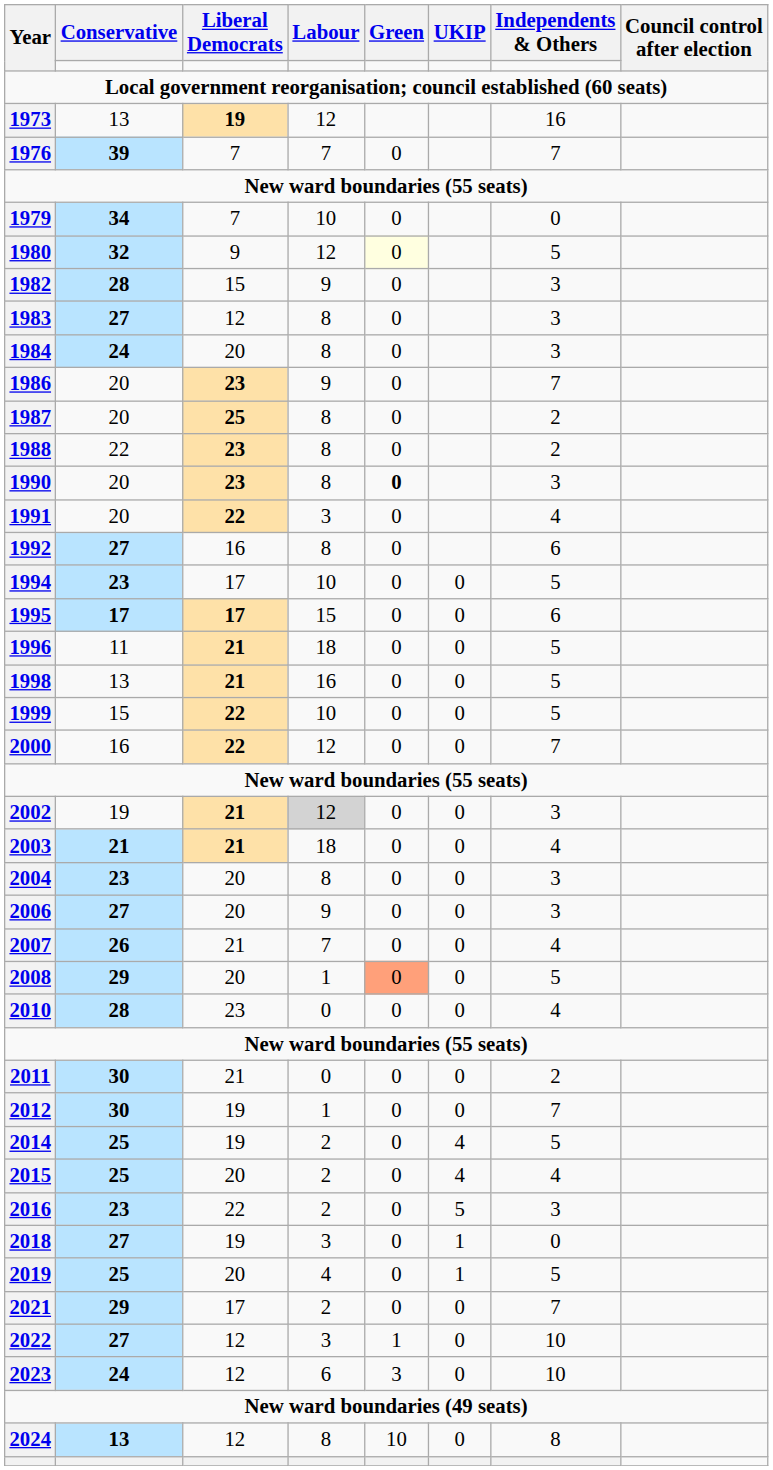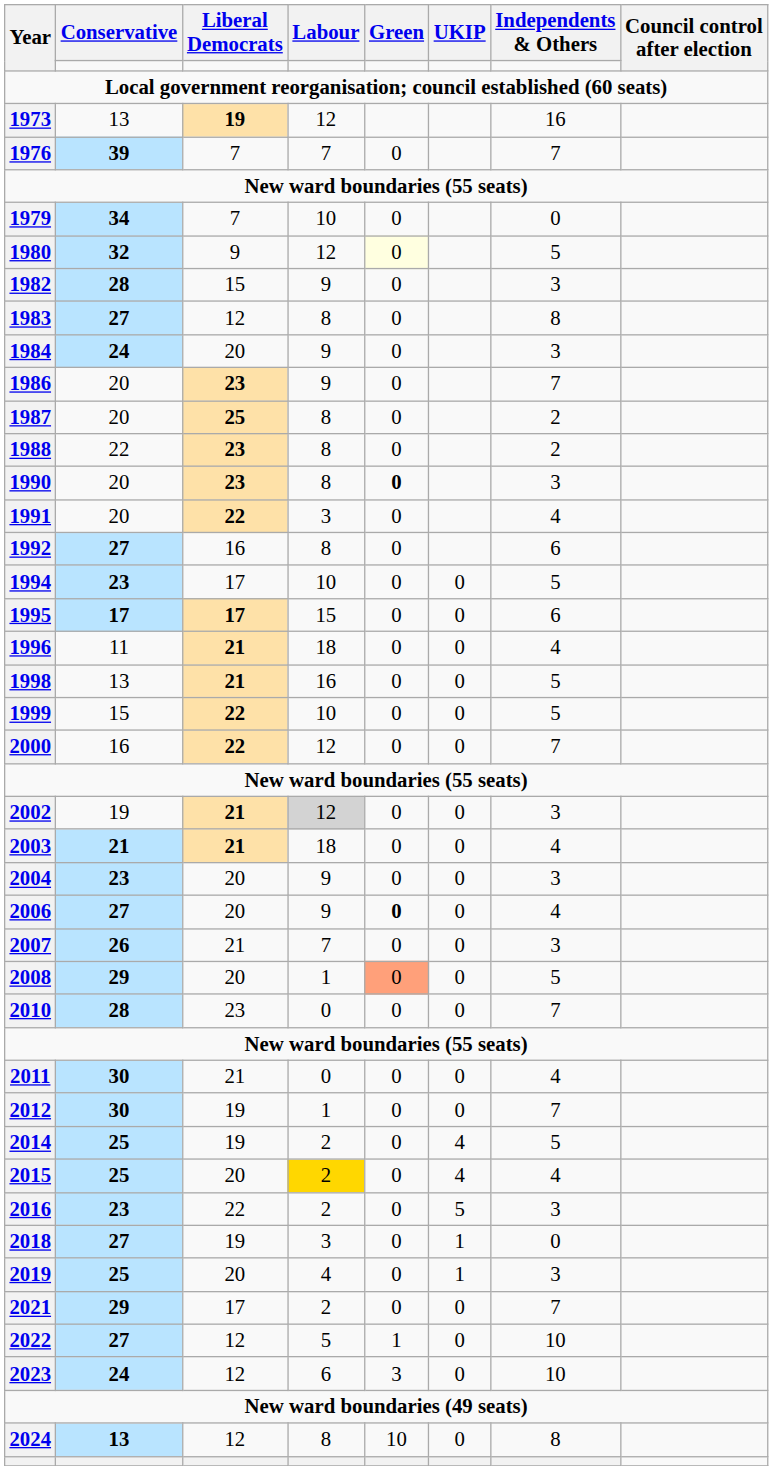1983 | Independents & Others: 3 -> 8
1984 | Labour: 8 -> 9
1996 | Independents & Others: 5 -> 4
2004 | Labour: 8 -> 9
2006 | Green: normal -> bold
2006 | Independents & Others: 3 -> 4
2007 | Independents & Others: 4 -> 3
2010 | Independents & Others: 4 -> 7
2011 | Independents & Others: 2 -> 4
2015 | Labour: no background -> gold background
2019 | Independents & Others: 5 -> 3
2022 | Labour: 3 -> 5
